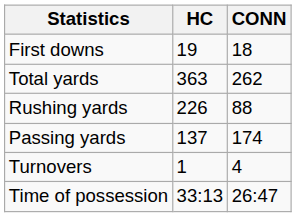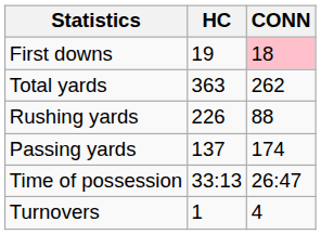First downs | CONN: no background -> pink background
rows swapped: Turnovers <-> Time of possession
